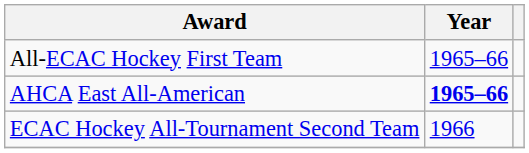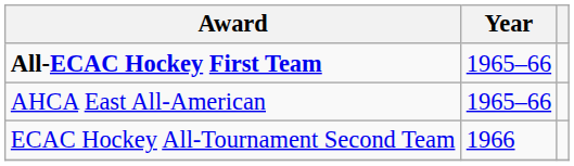row 2 | Award: normal -> bold
row 3 | Year: bold -> normal
